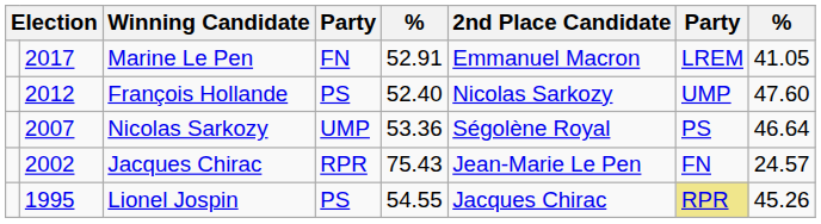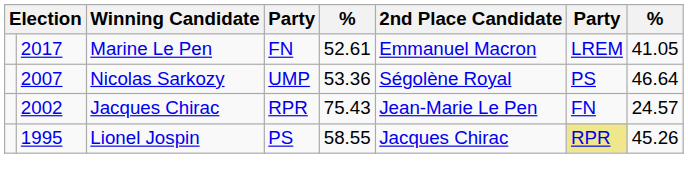Marine Le Pen | column 5: 52.91 -> 52.61
- row: 2012 | François Hollande | PS | 52.40 | Nicolas Sarkozy | UMP | 47.60
Lionel Jospin | column 5: 54.55 -> 58.55
